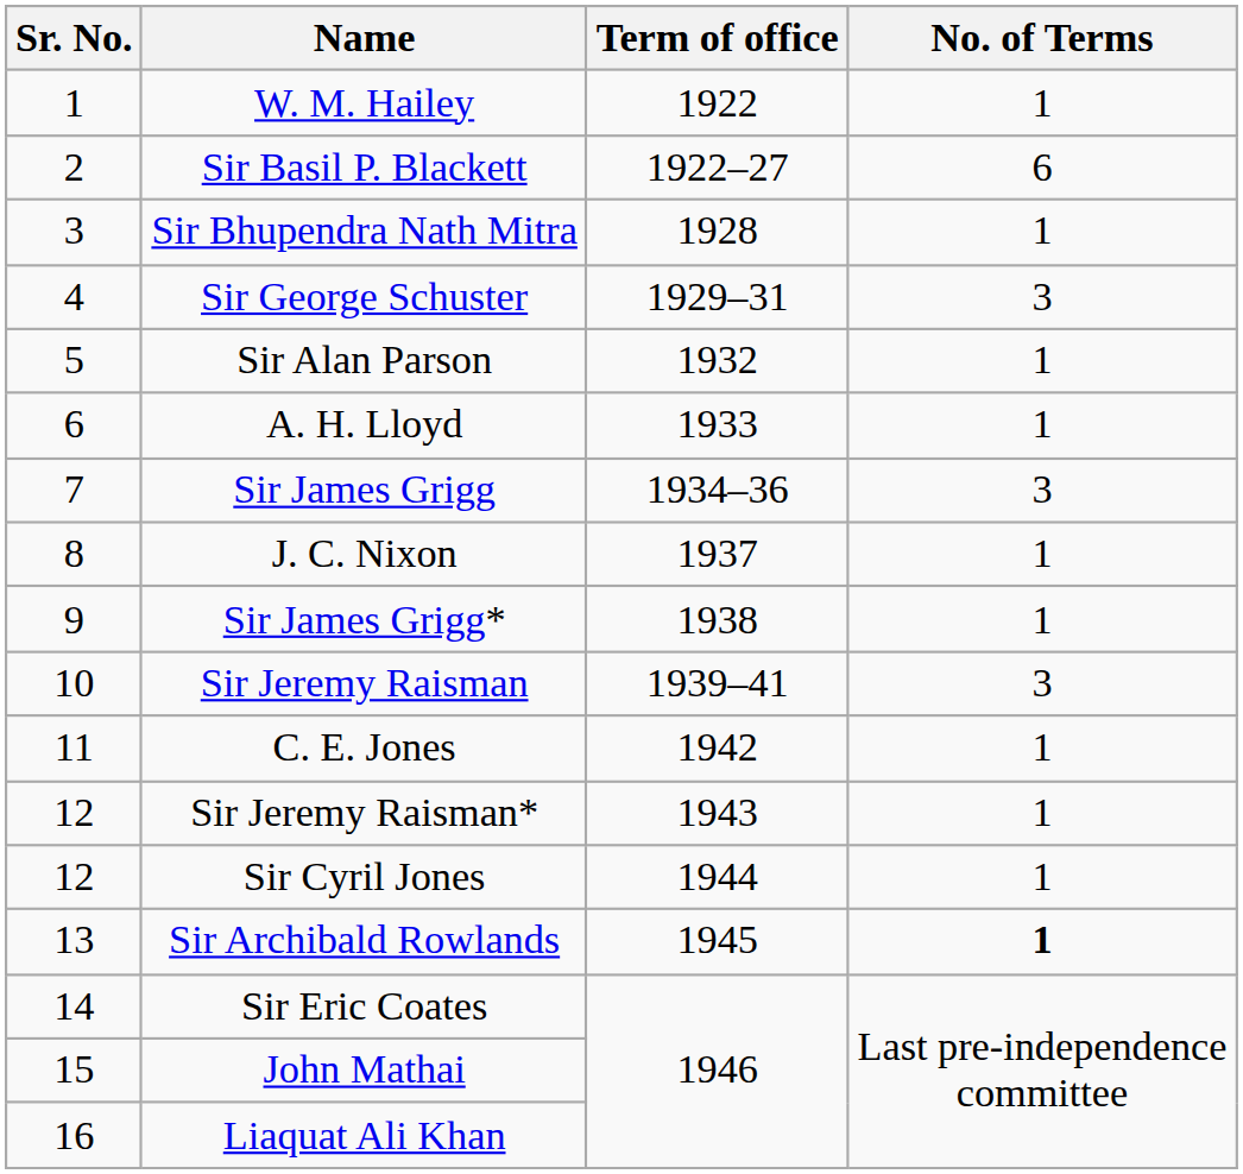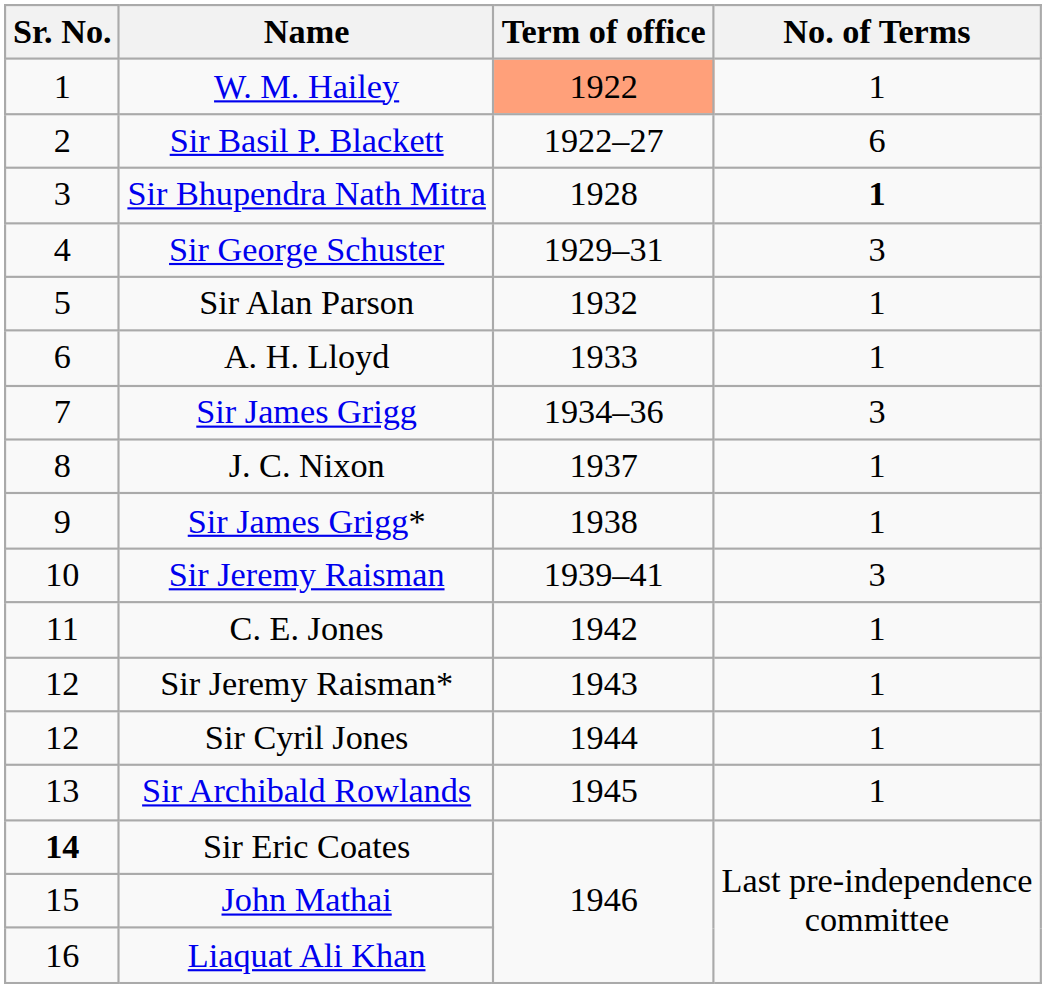W. M. Hailey | Term of office: no background -> lightsalmon background
Sir Bhupendra Nath Mitra | No. of Terms: normal -> bold
Sir Archibald Rowlands | No. of Terms: bold -> normal
Sir Eric Coates | Sr. No.: normal -> bold
